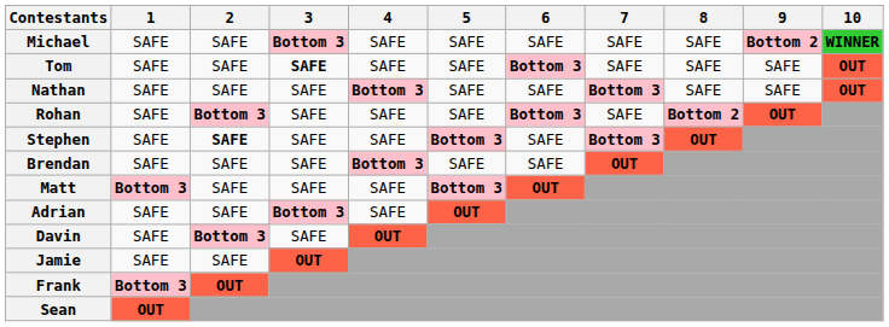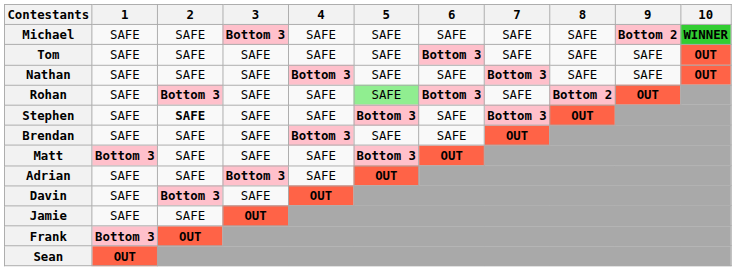Tom | 3: bold -> normal
Rohan | 5: no background -> lightgreen background
